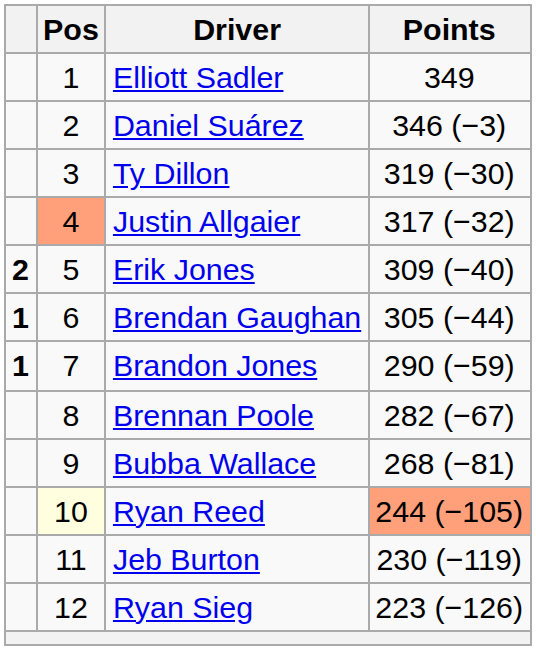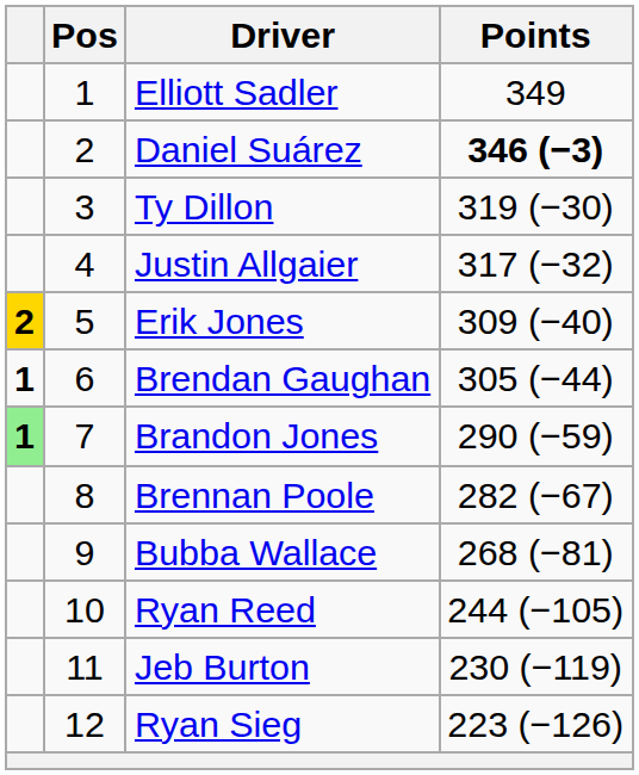Daniel Suárez | Points: normal -> bold
Justin Allgaier | Pos: lightsalmon background -> no background
Erik Jones | column 1: no background -> gold background
Brandon Jones | column 1: no background -> lightgreen background
Ryan Reed | Pos: lightyellow background -> no background
Ryan Reed | Points: lightsalmon background -> no background
